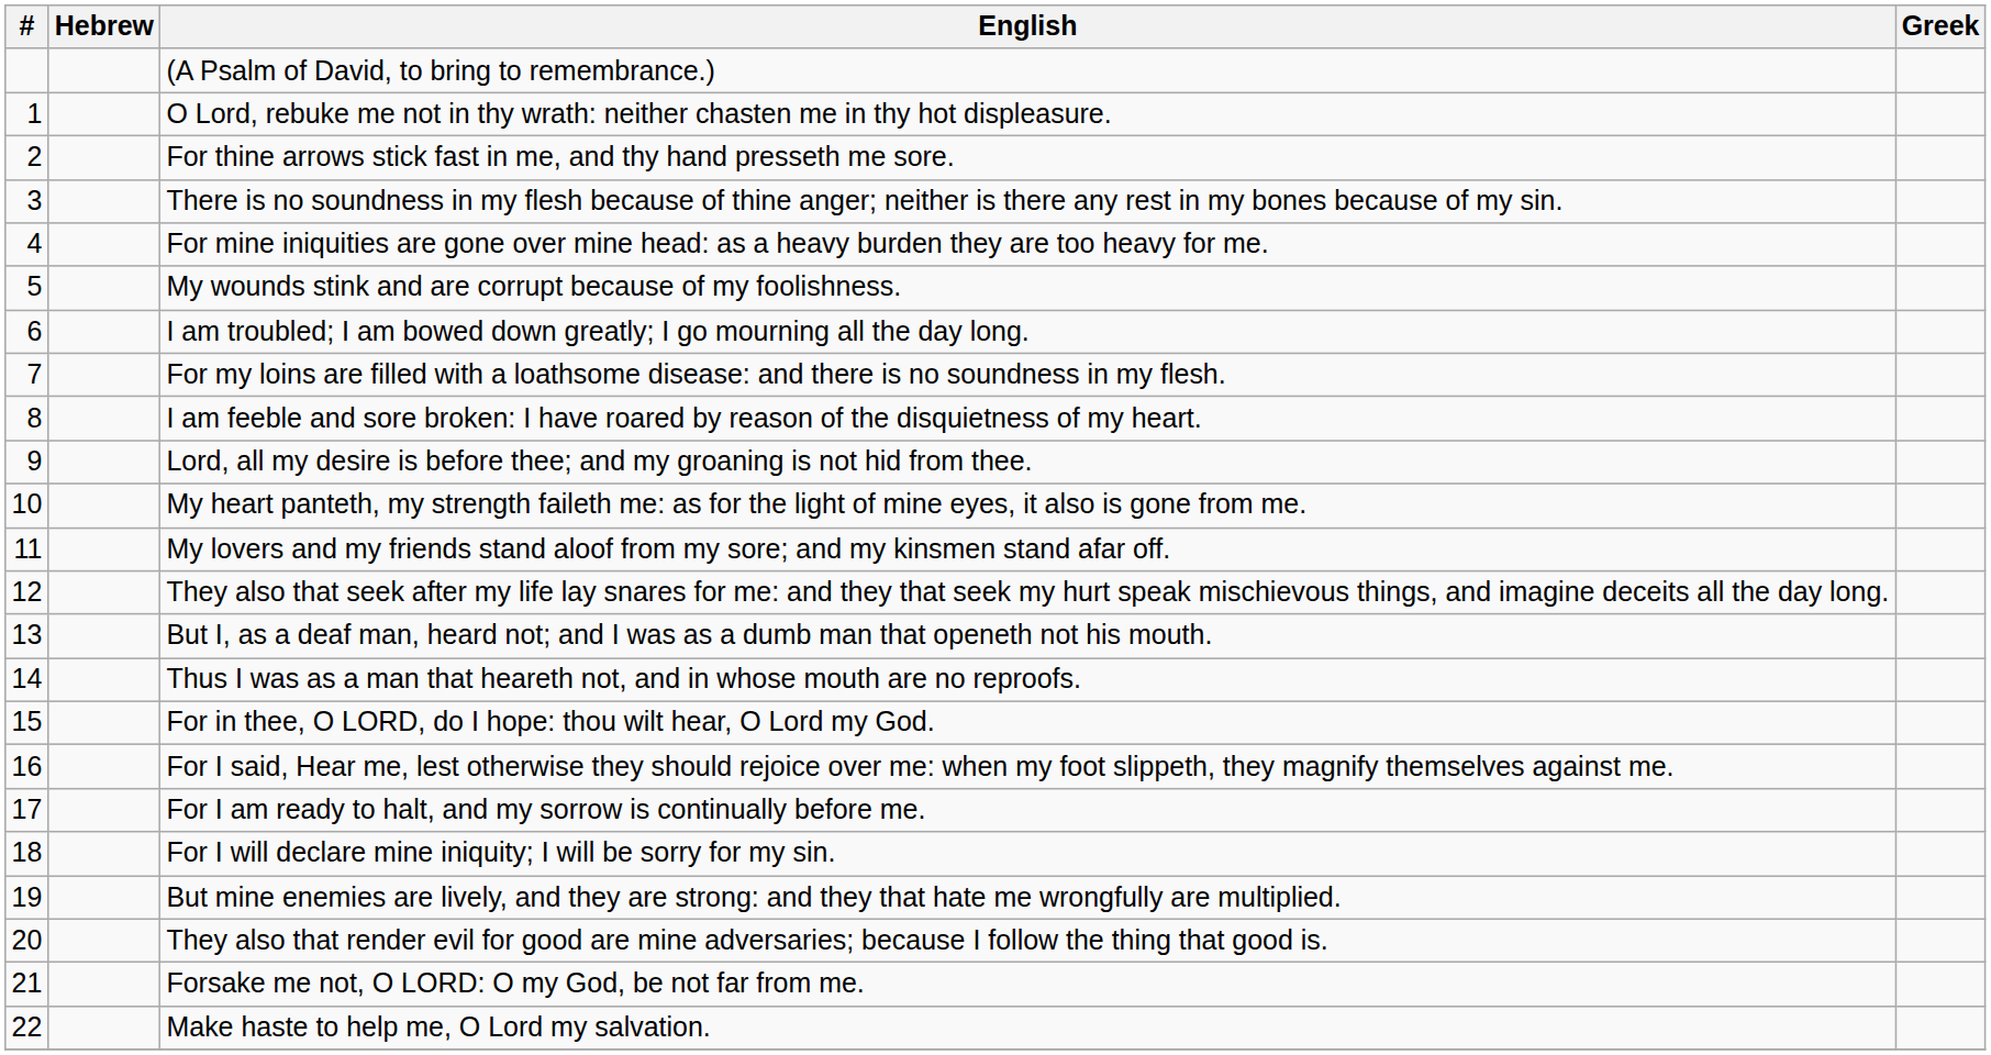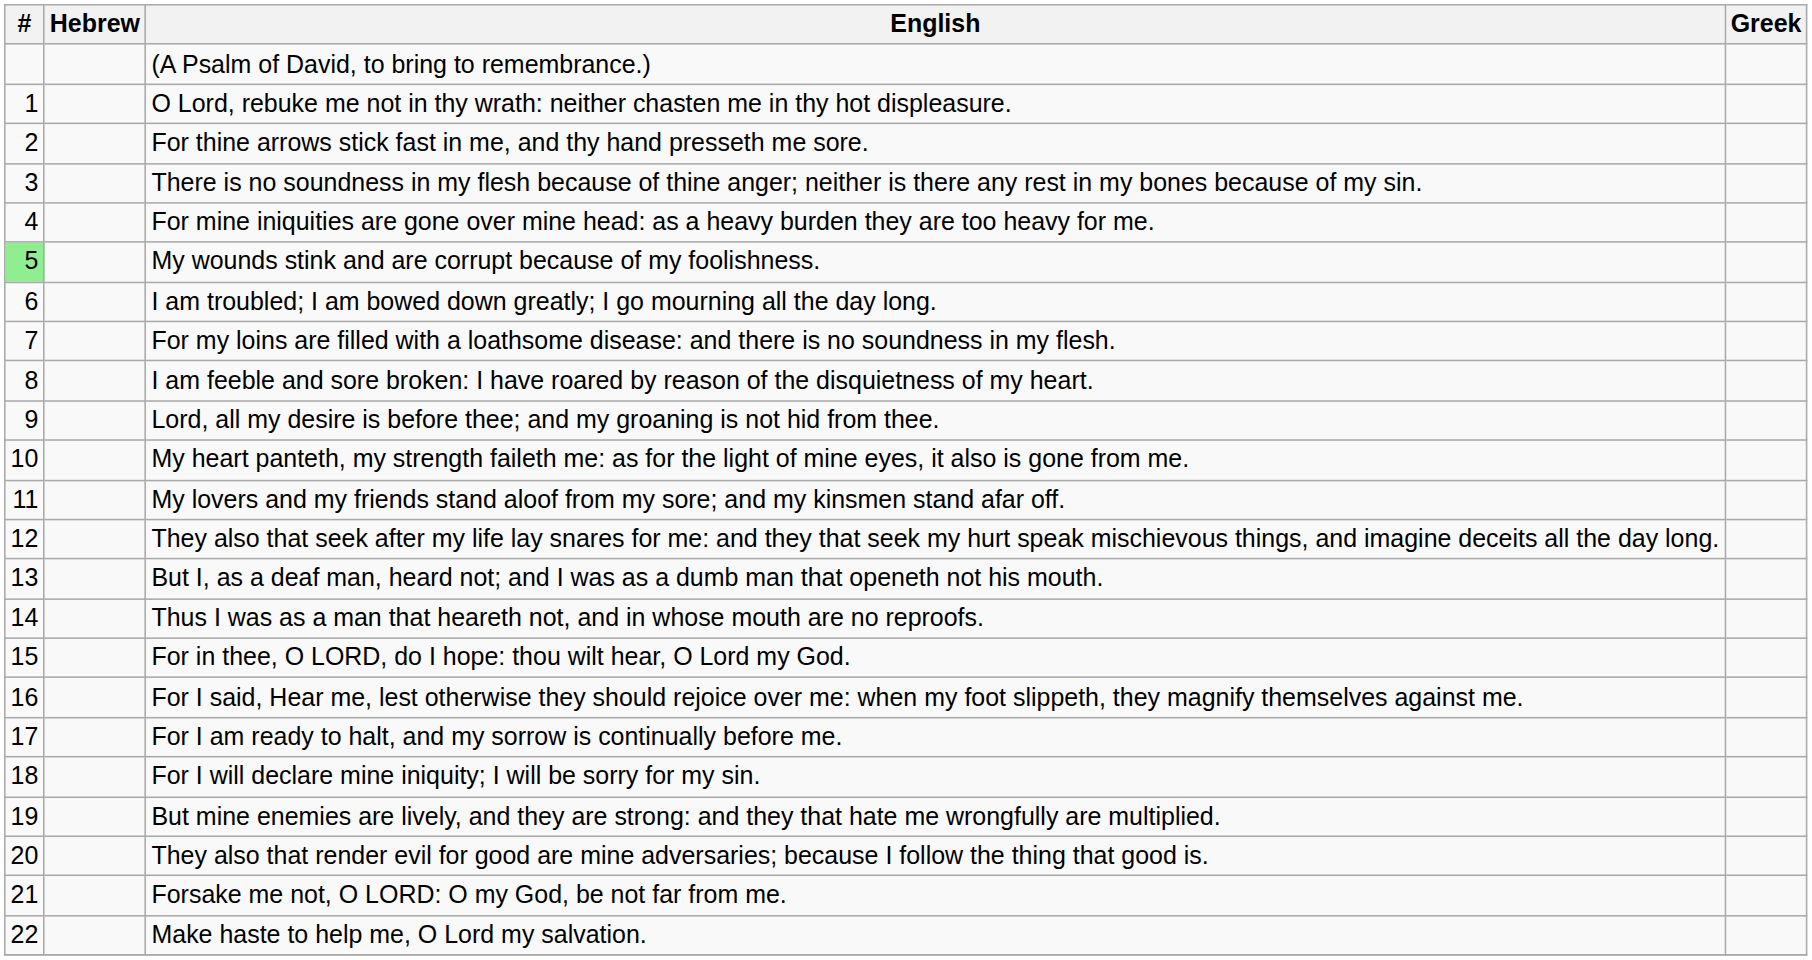My wounds stink and are corrupt because of my foolishness. | #: no background -> lightgreen background
